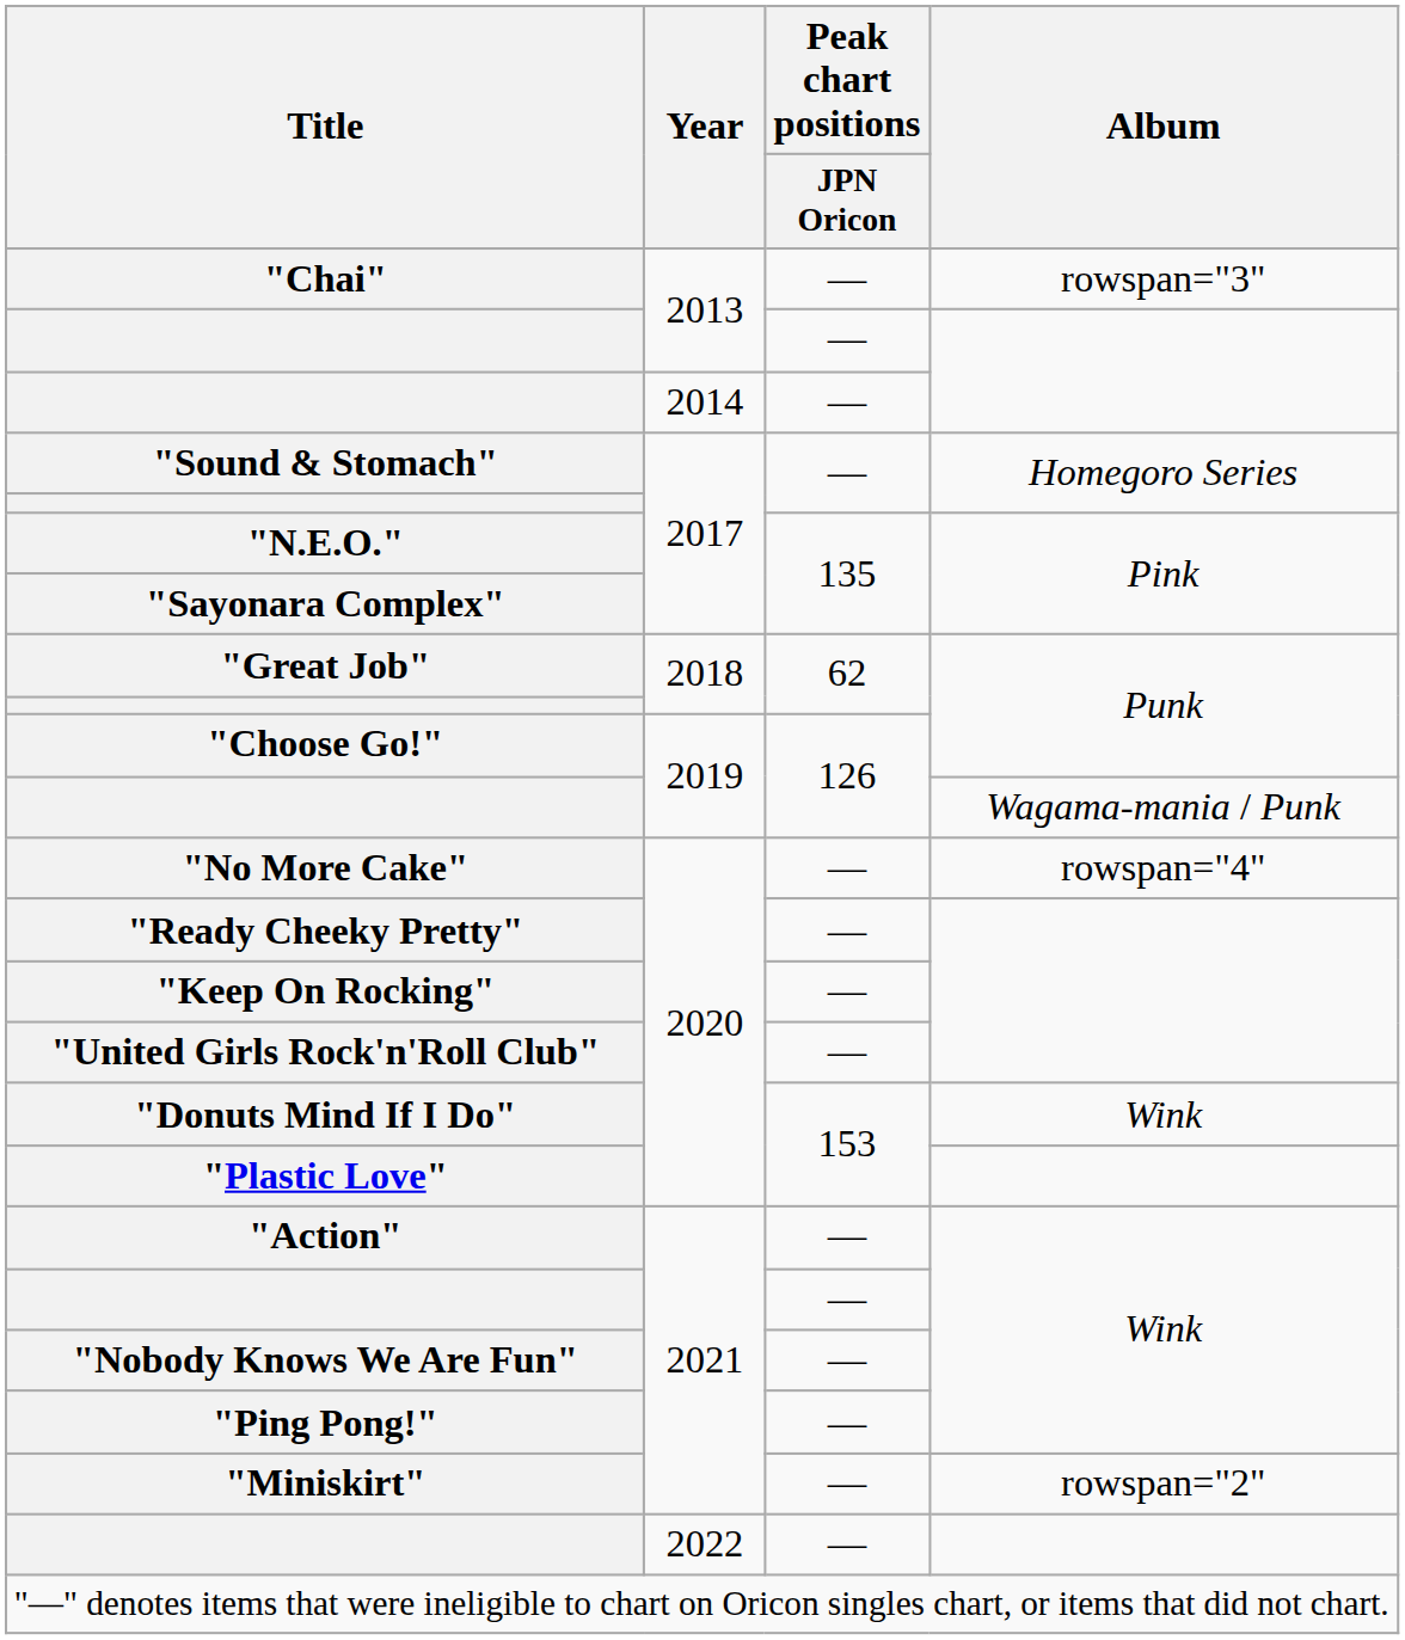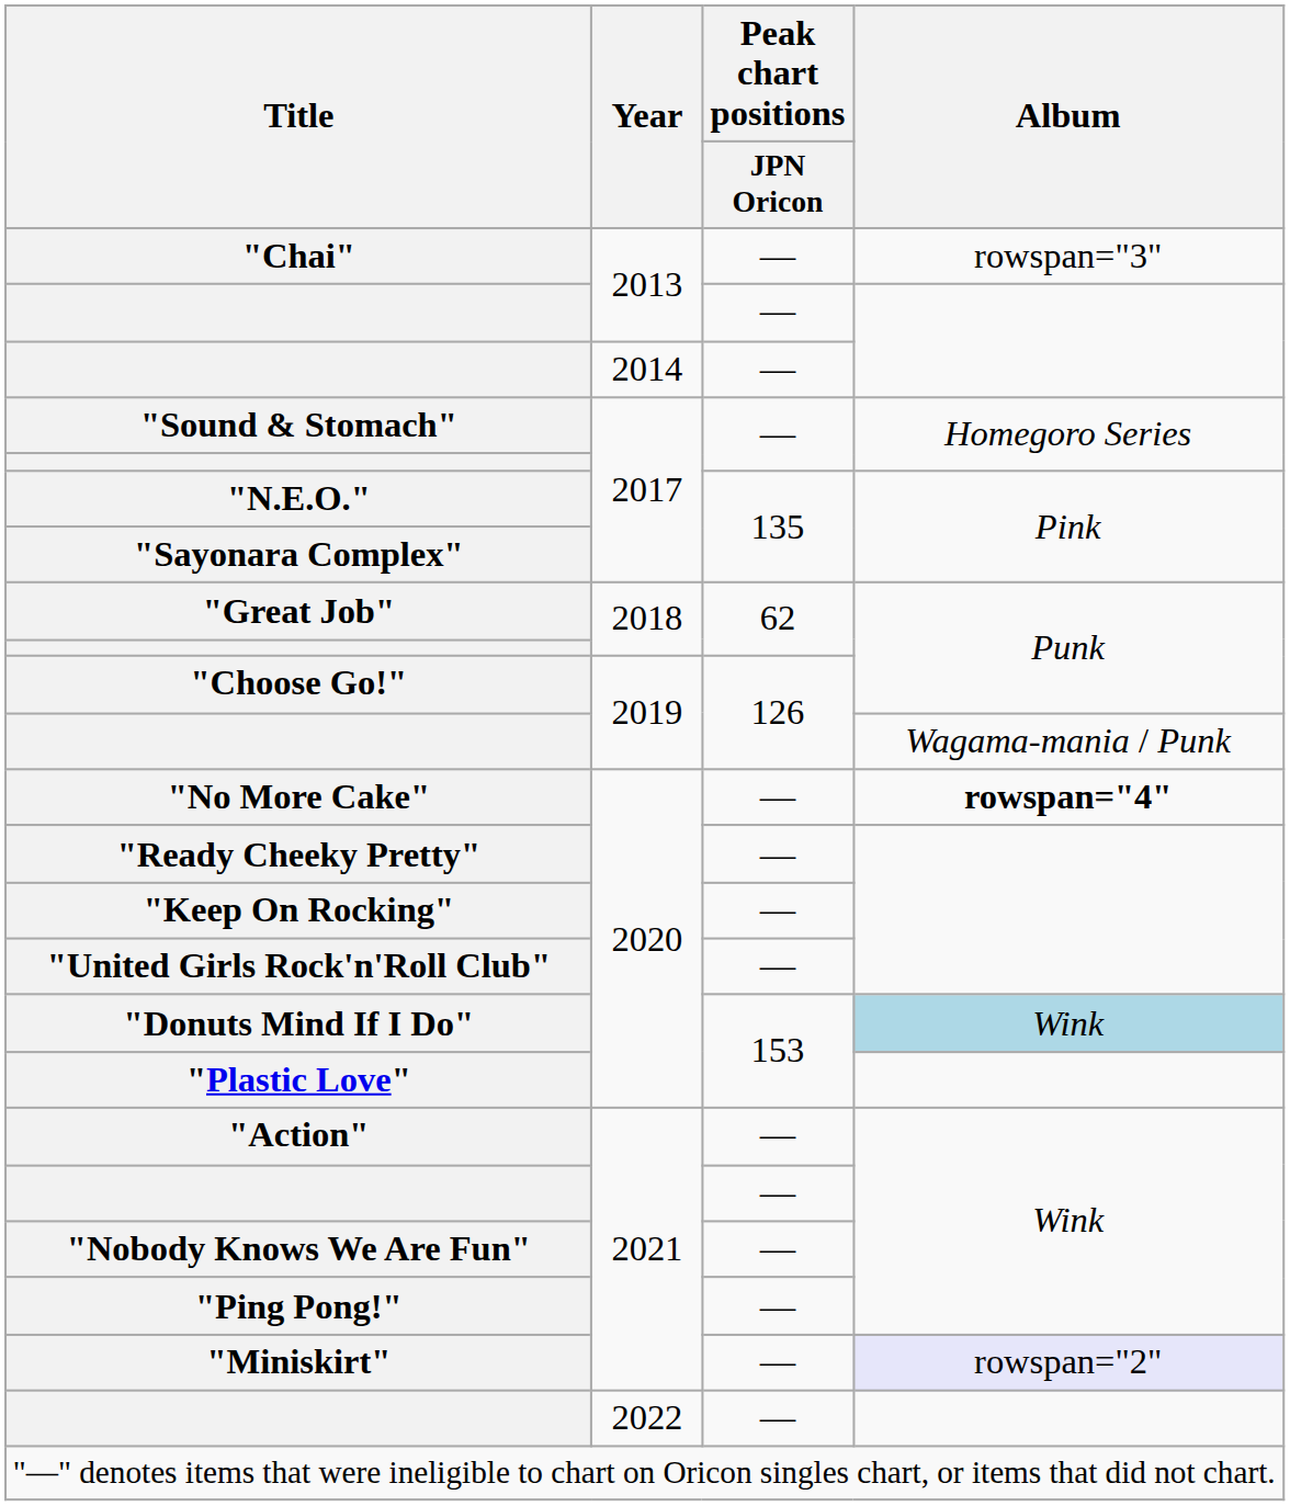"No More Cake" | Album: normal -> bold
"Donuts Mind If I Do" | Album: no background -> lightblue background
"Miniskirt" | Album: no background -> lavender background
